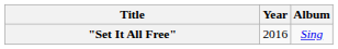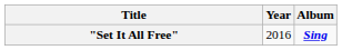row 2 | Album: normal -> bold
